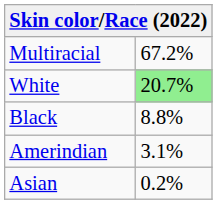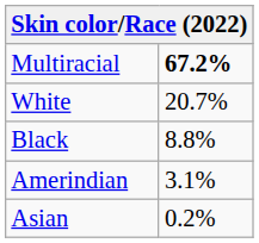Multiracial | column 2: normal -> bold
White | column 2: lightgreen background -> no background
